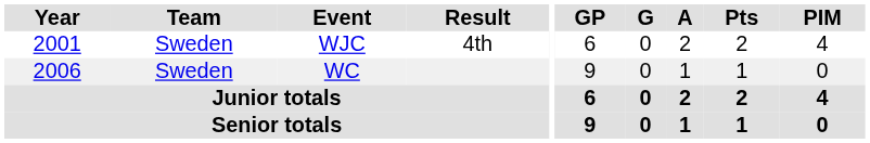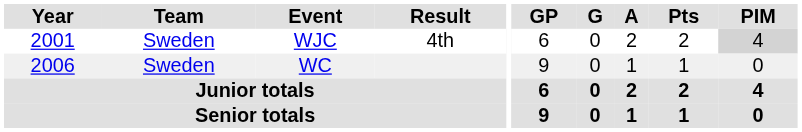WJC | PIM: no background -> lightgrey background
